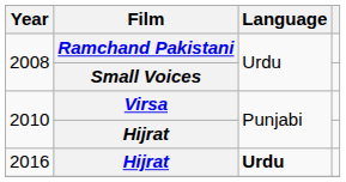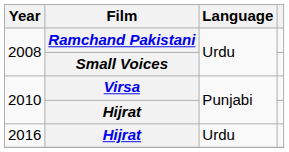2016 / Hijrat | Language: bold -> normal
